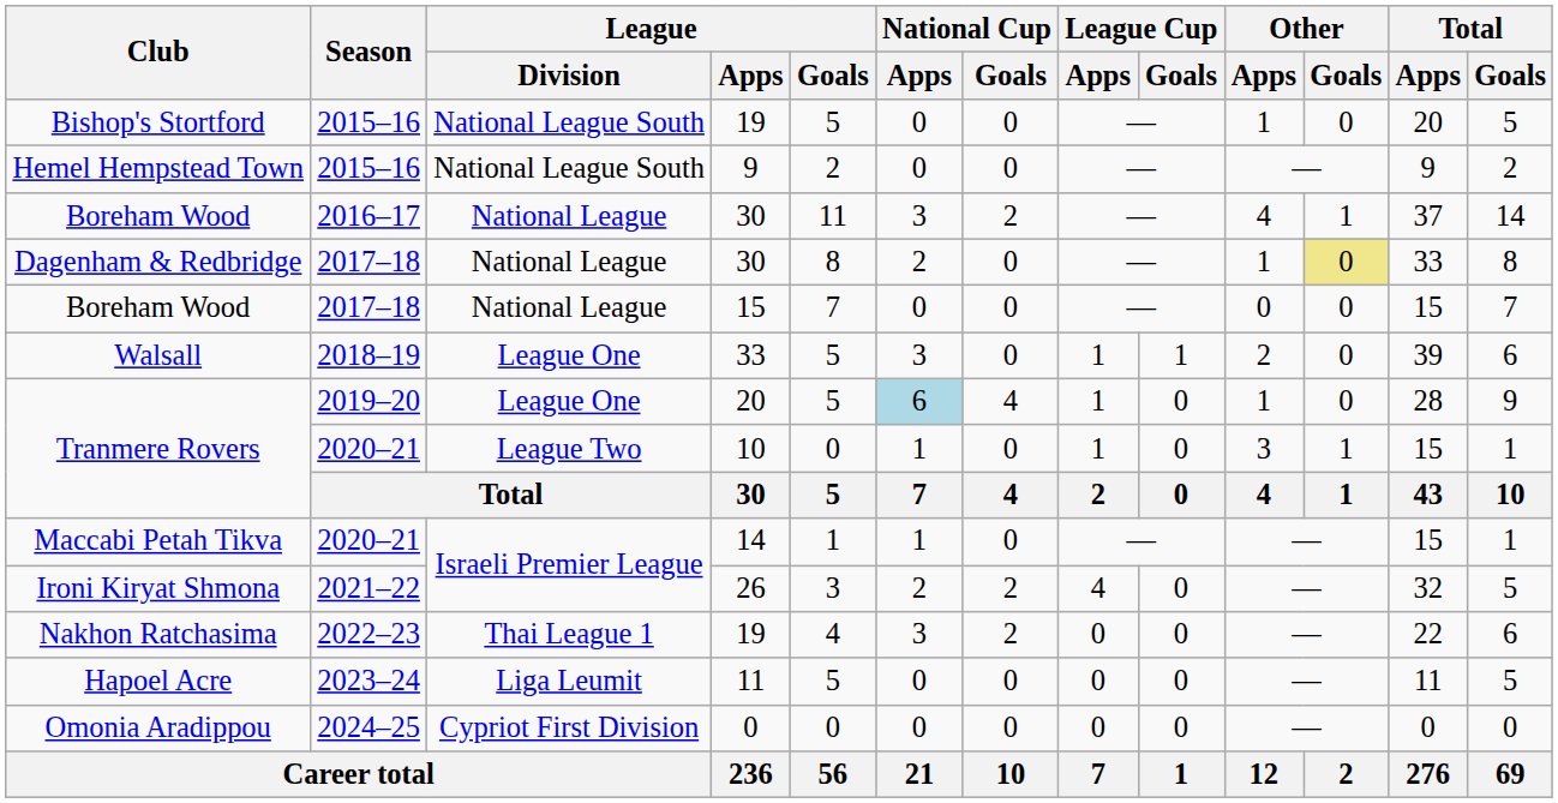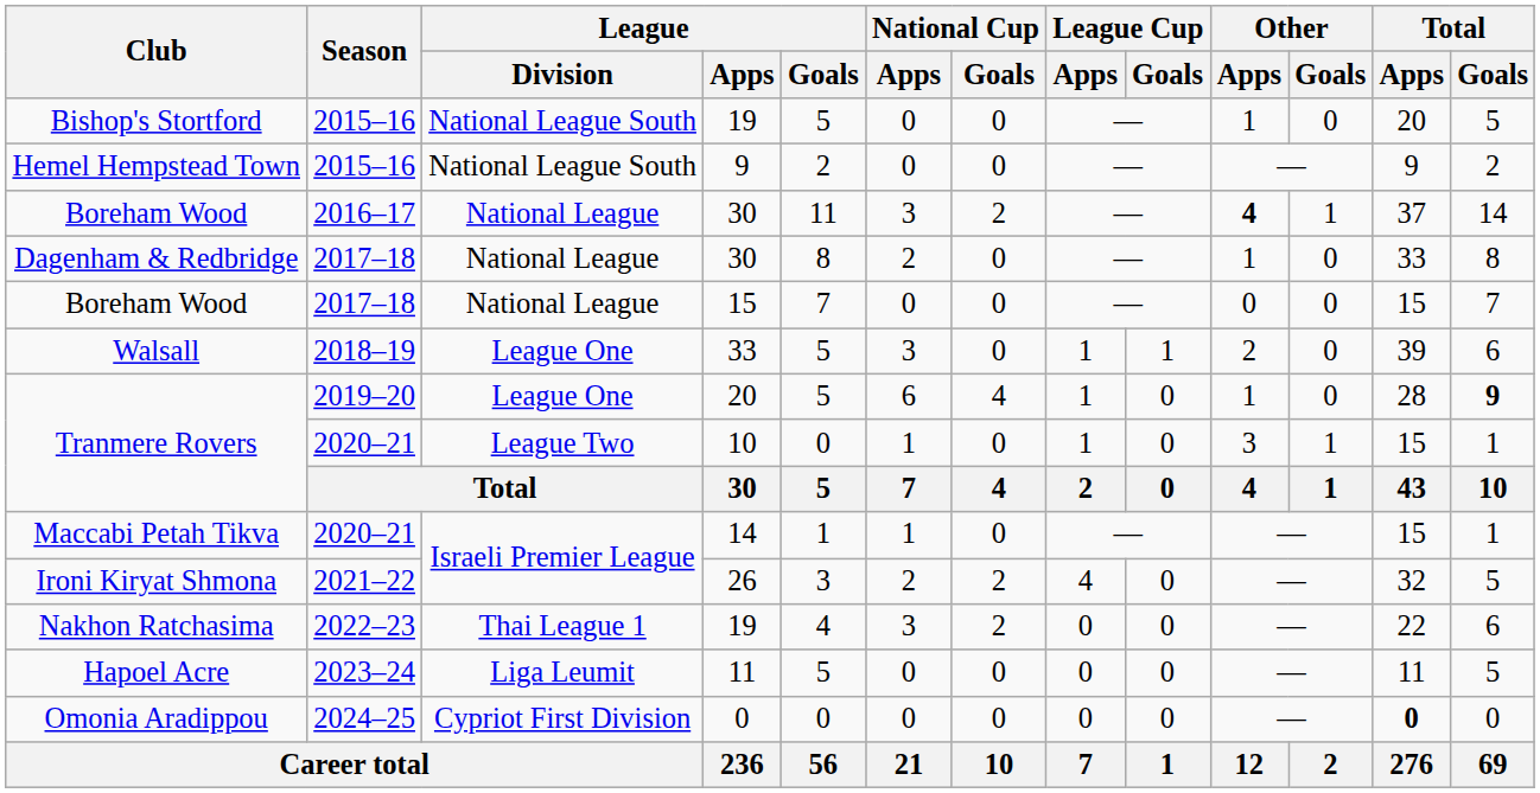Boreham Wood / 30 | Other / Apps: normal -> bold
Dagenham & Redbridge | Other / Goals: khaki background -> no background
Tranmere Rovers / 20 | National Cup / Apps: lightblue background -> no background
Tranmere Rovers / 20 | Total / Goals: normal -> bold
Omonia Aradippou | Total / Apps: normal -> bold
